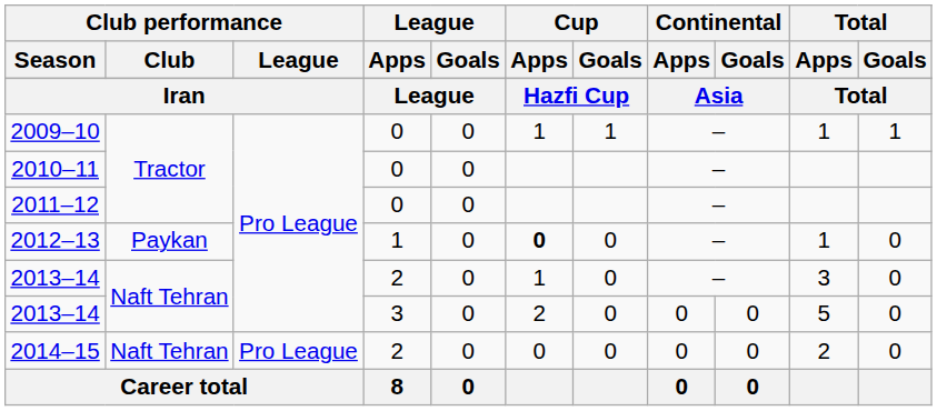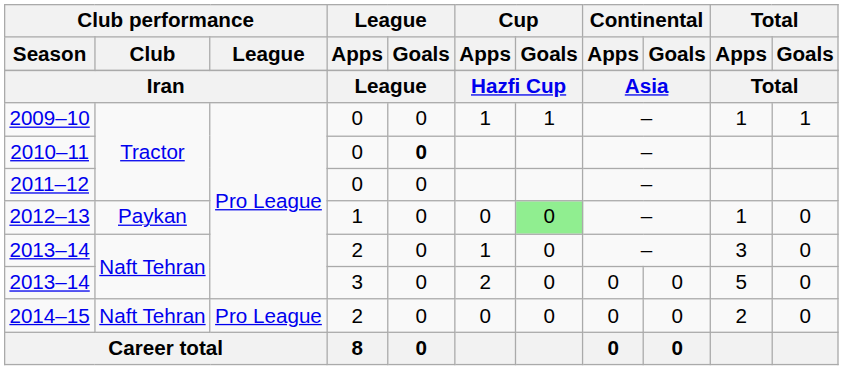2010–11 | League / Goals: normal -> bold
2012–13 | Cup / Apps: bold -> normal
2012–13 | Cup / Goals: no background -> lightgreen background
